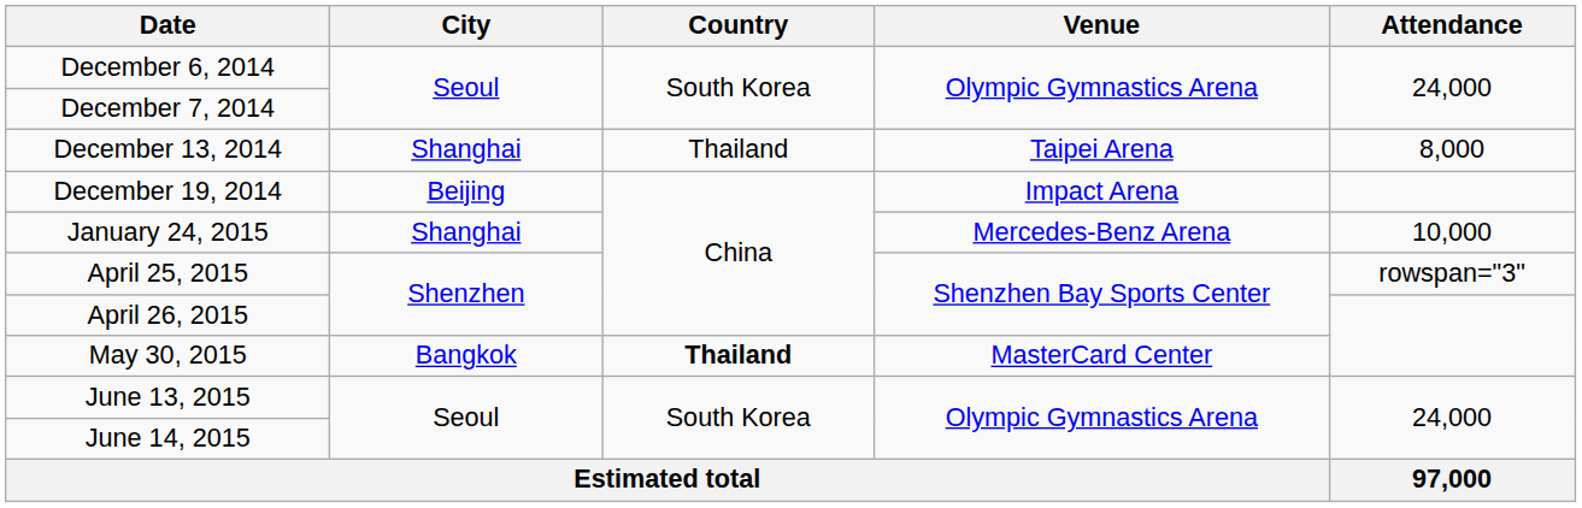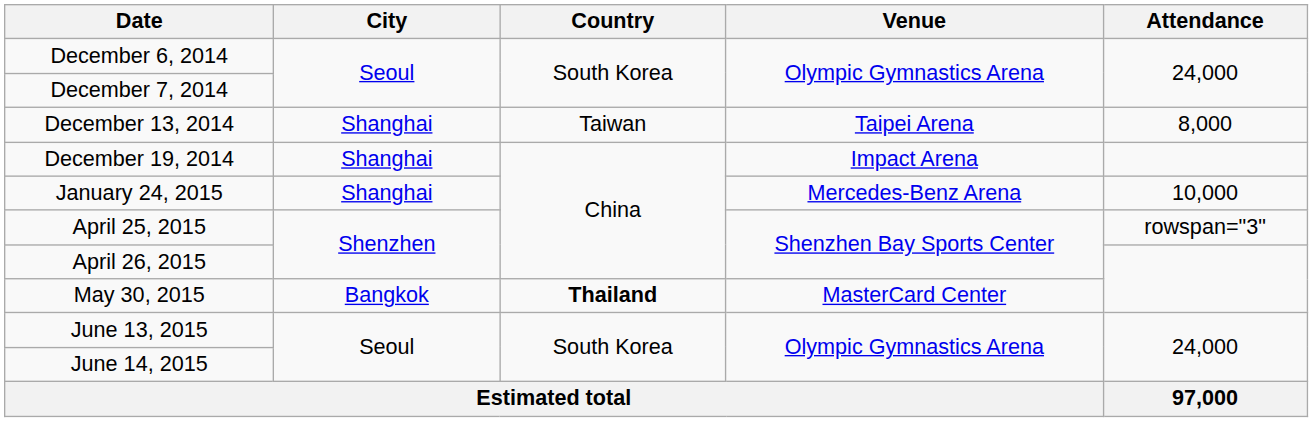December 13, 2014 | Country: Thailand -> Taiwan
December 19, 2014 | City: Beijing -> Shanghai
